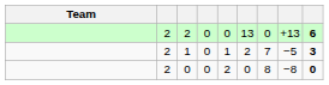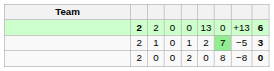row 2 | column 2: normal -> bold
row 3 | column 7: no background -> lightgreen background
